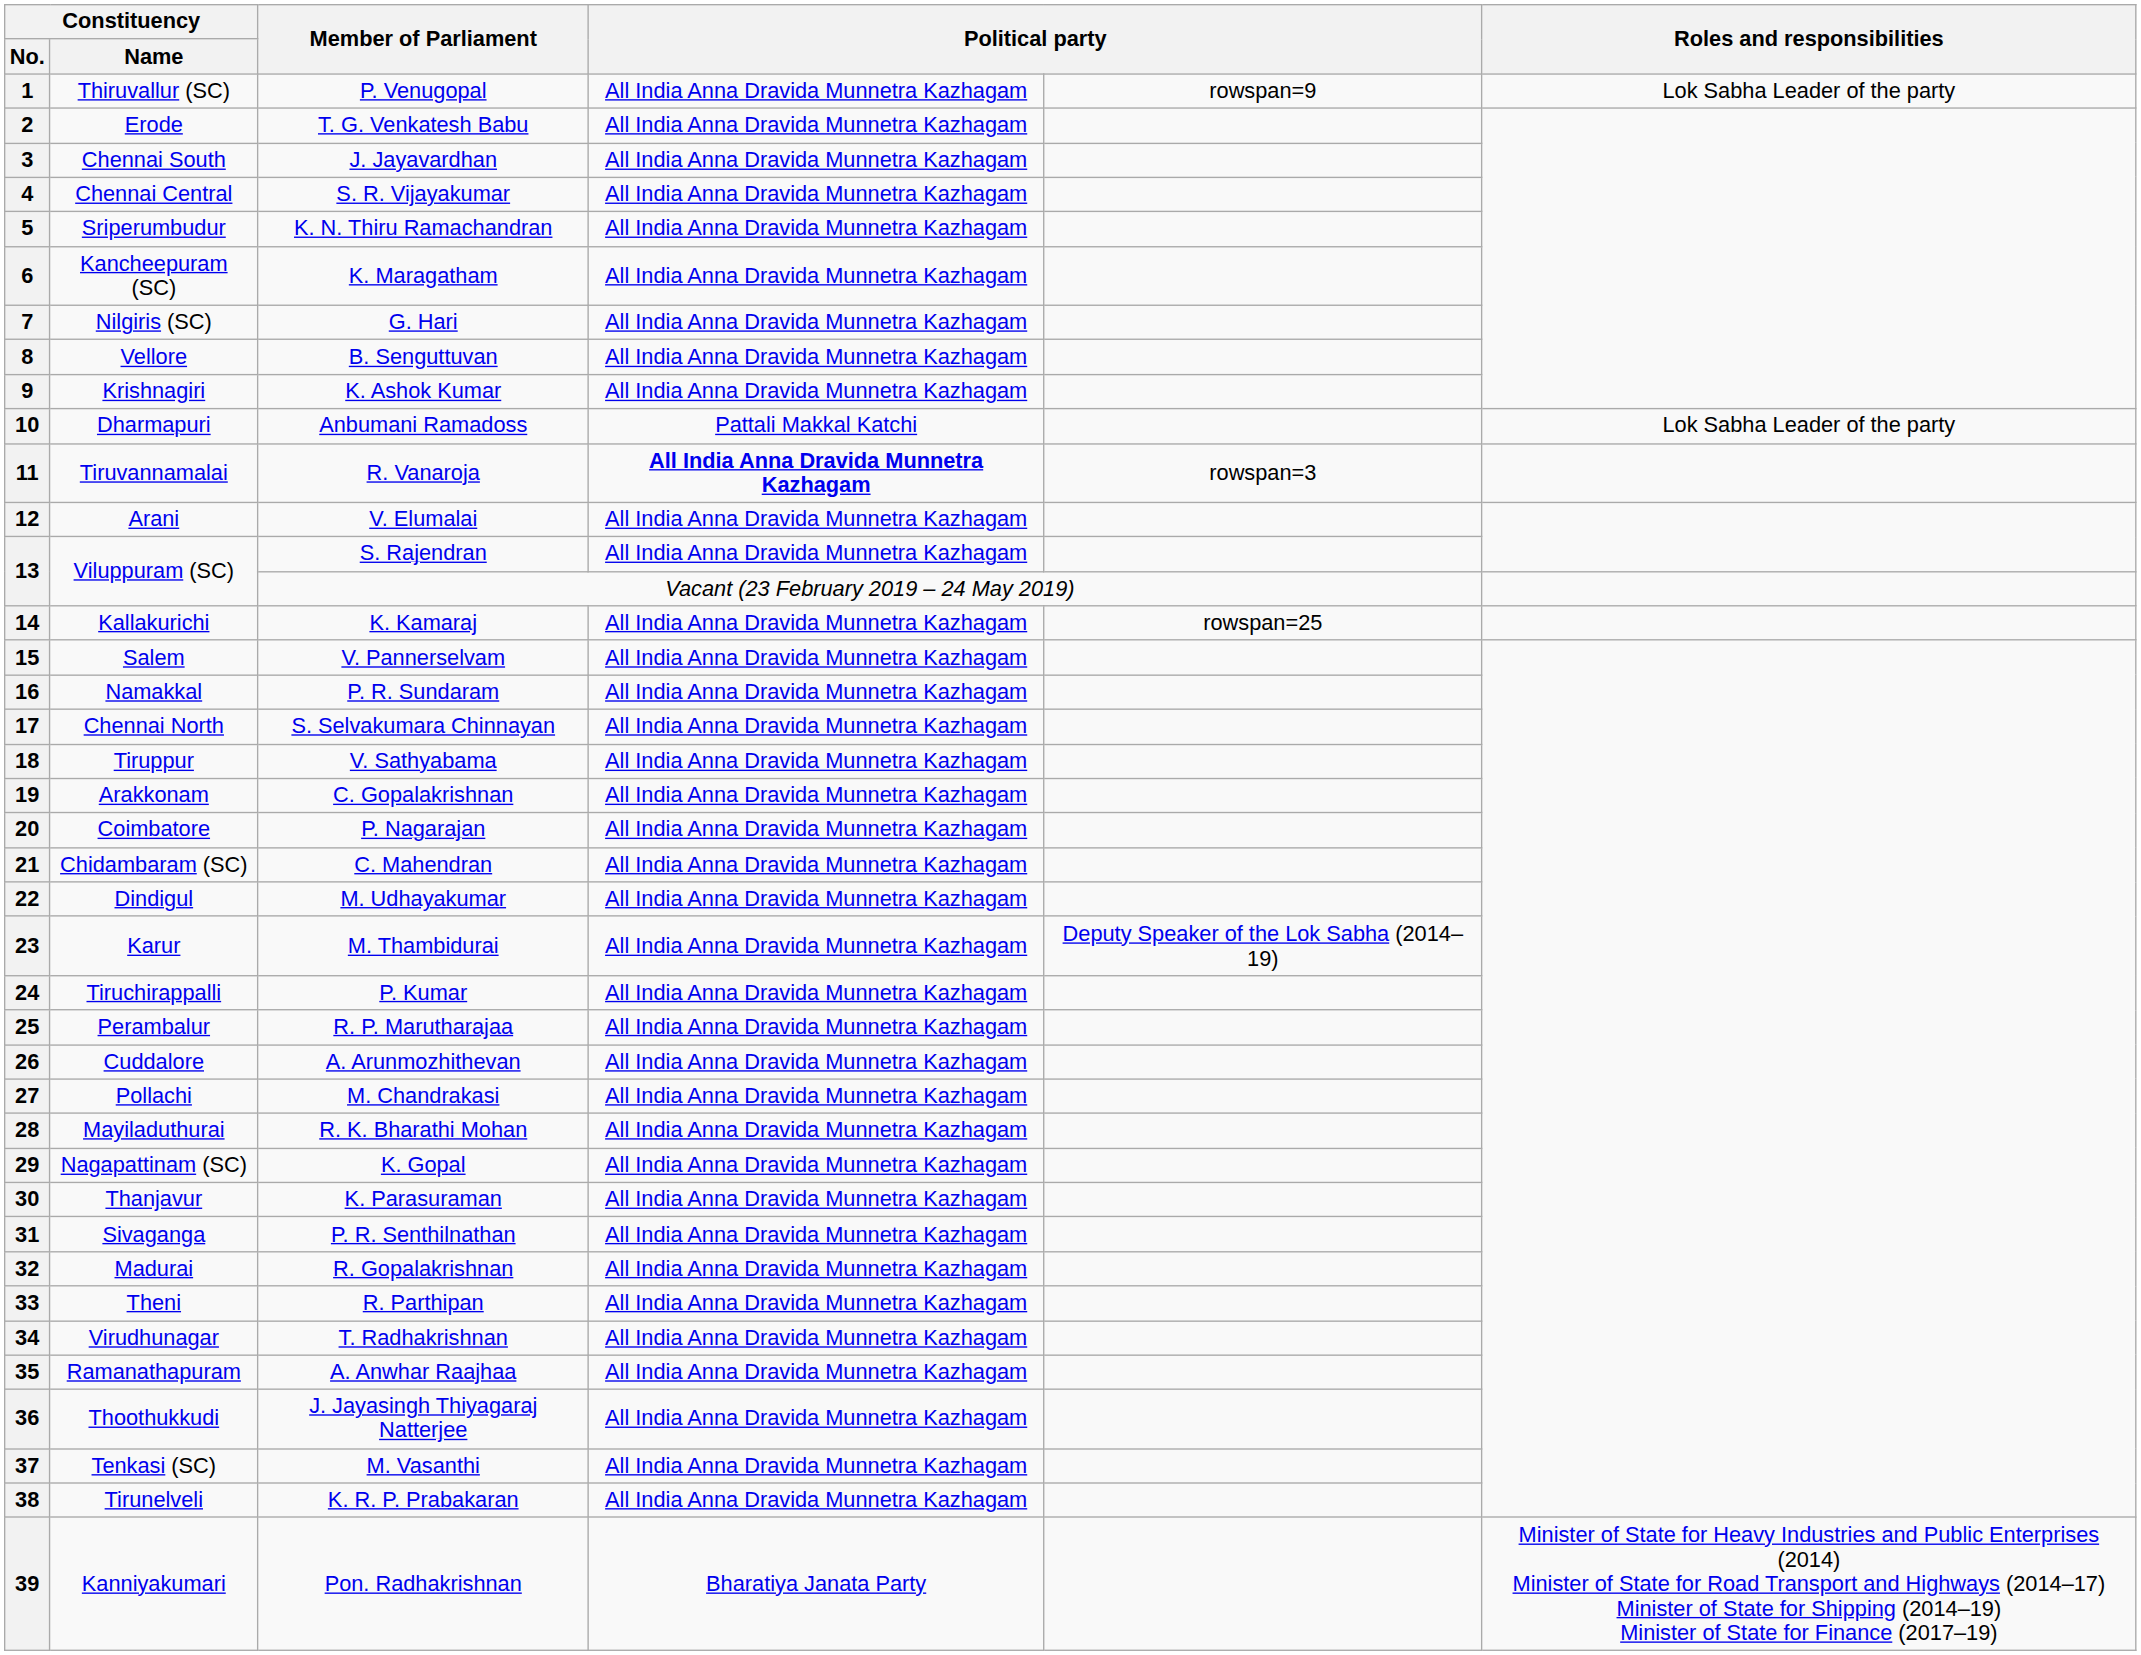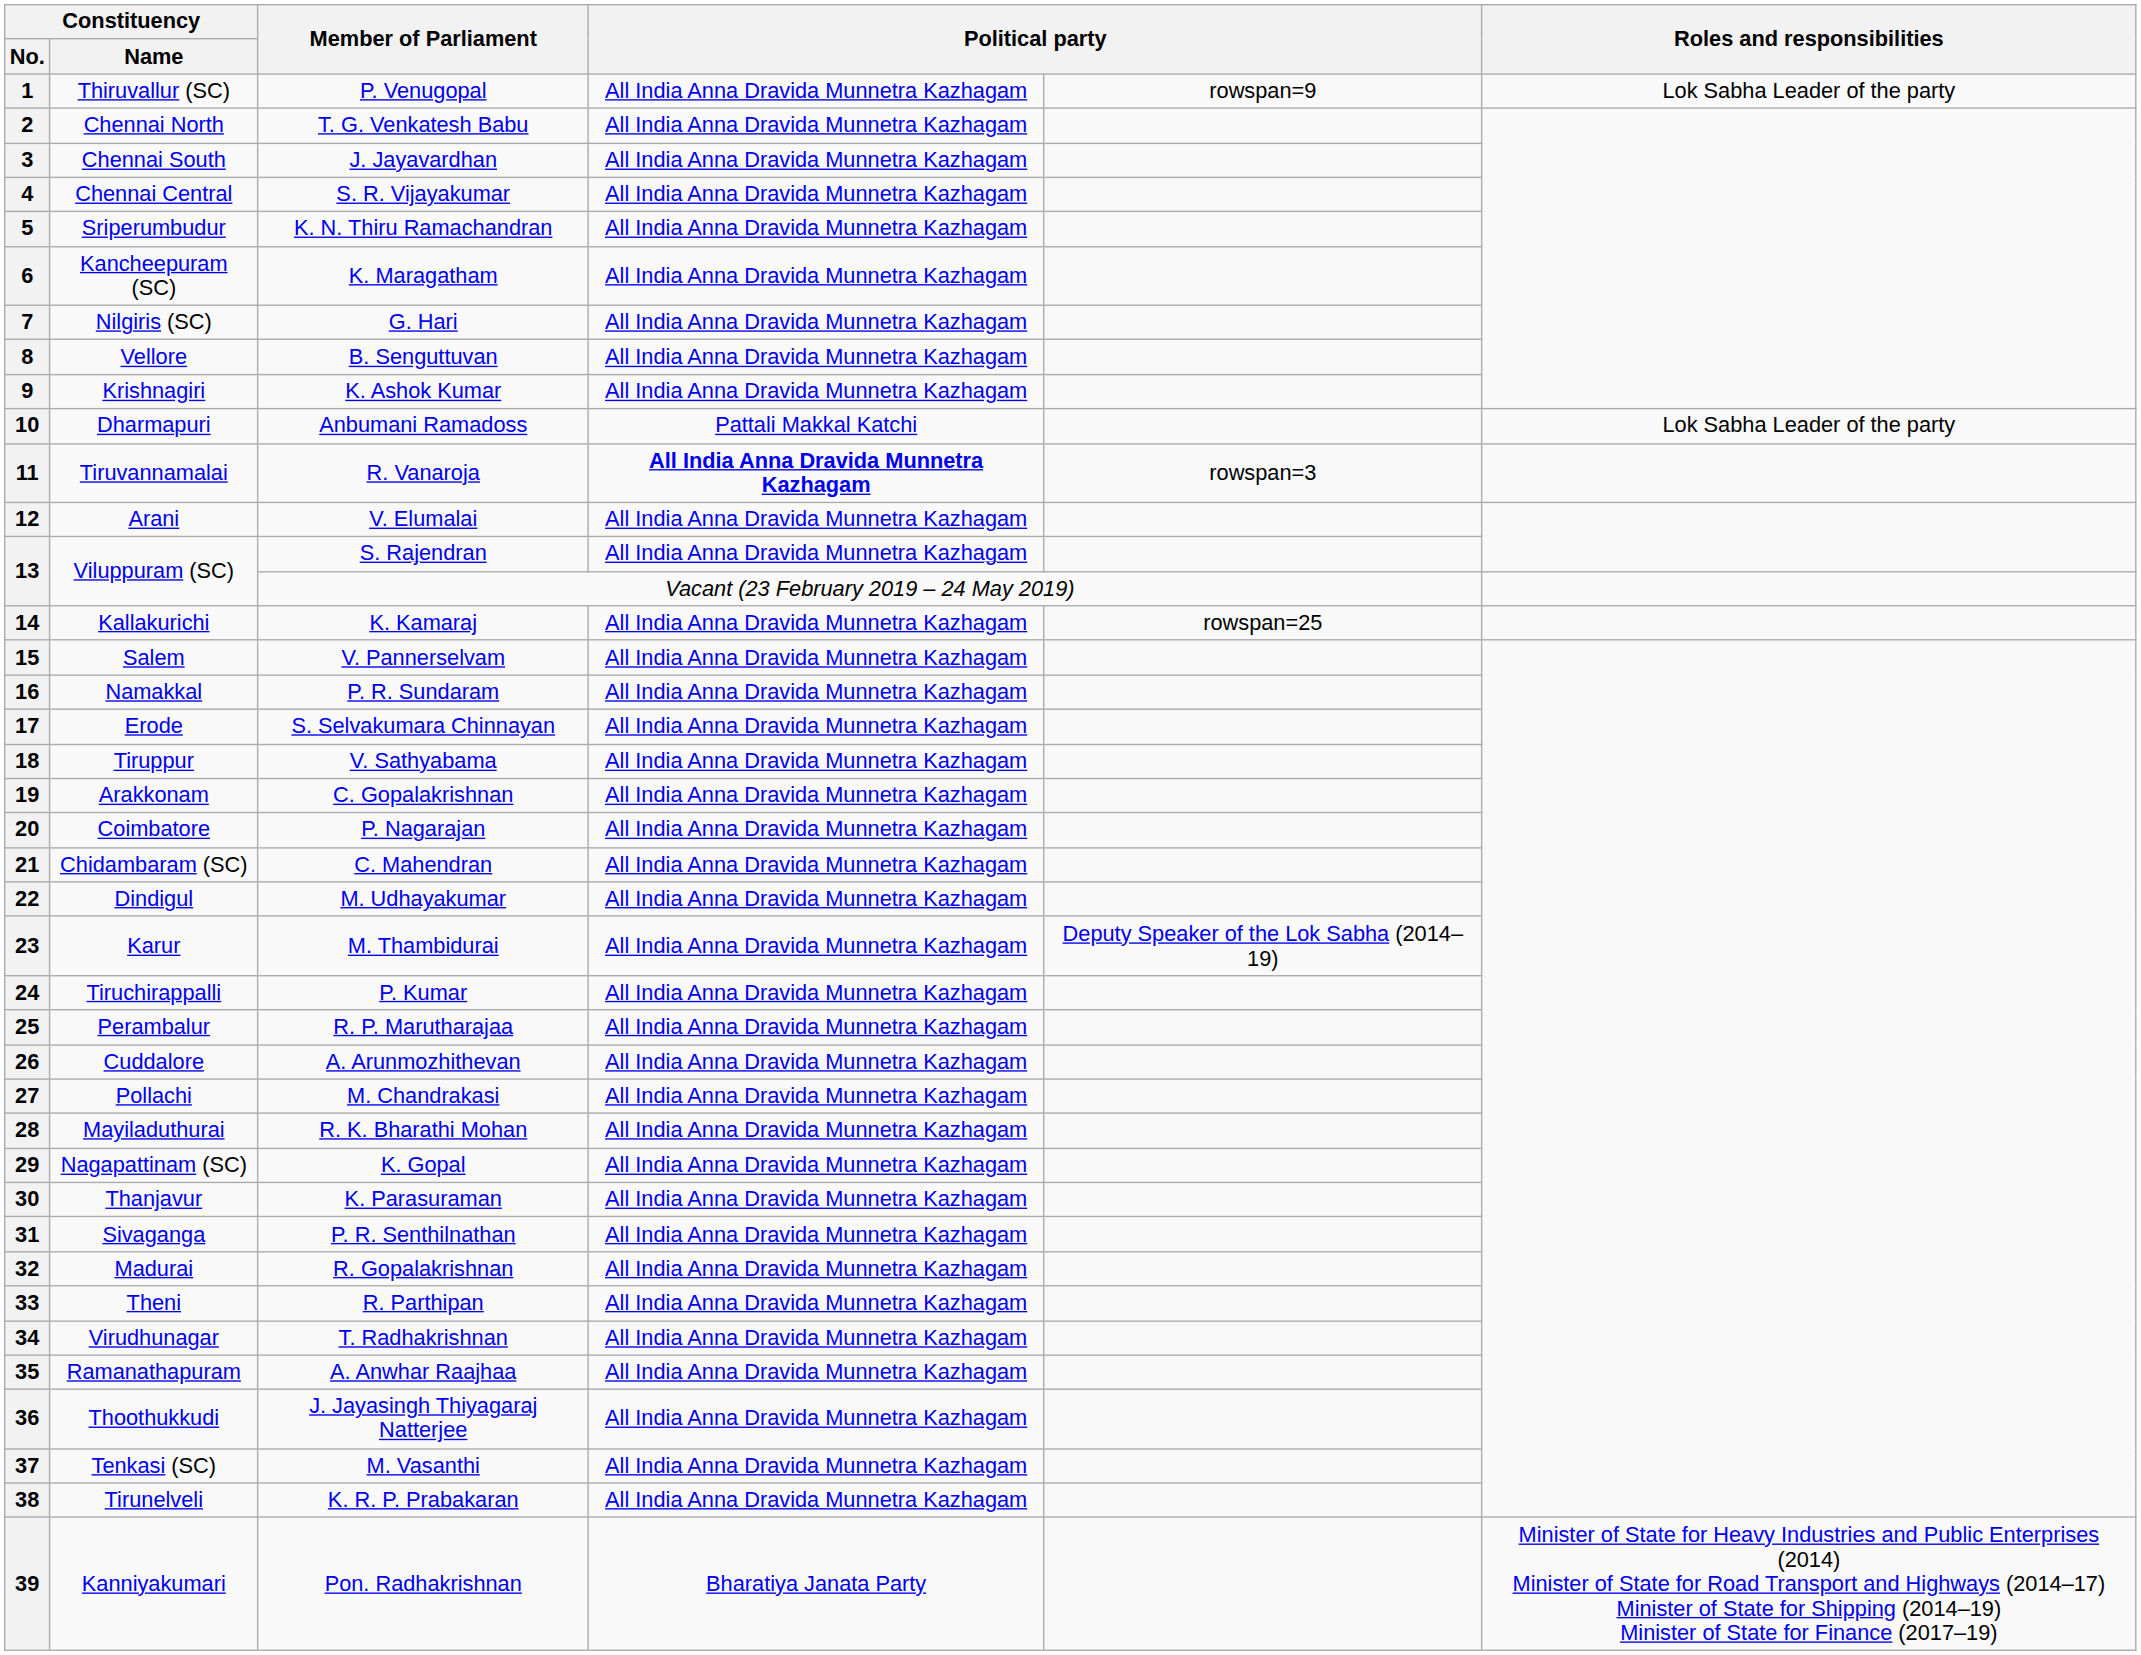2 | Constituency / Name: Erode -> Chennai North
17 | Constituency / Name: Chennai North -> Erode
